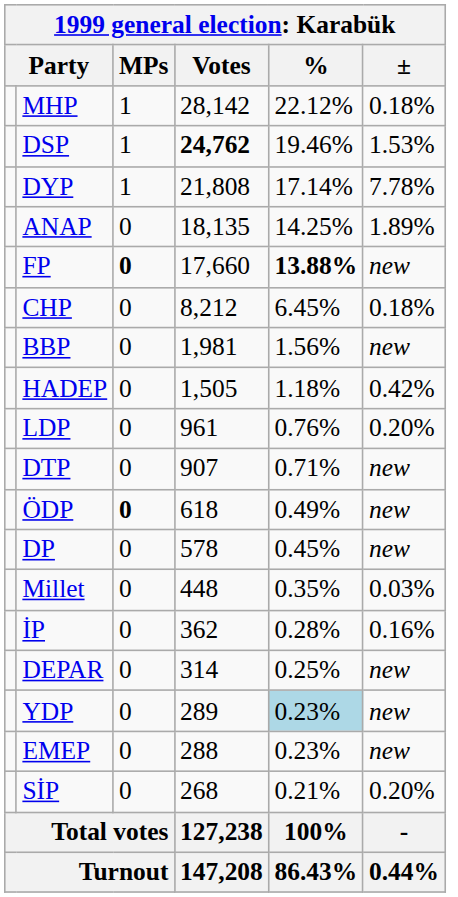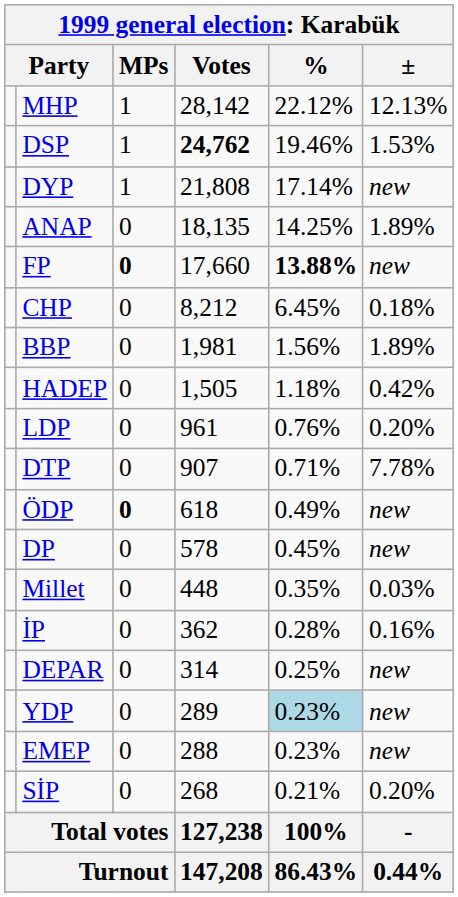MHP | ±: 0.18% -> 12.13%
DYP | ±: 7.78% -> new
BBP | ±: new -> 1.89%
DTP | ±: new -> 7.78%
